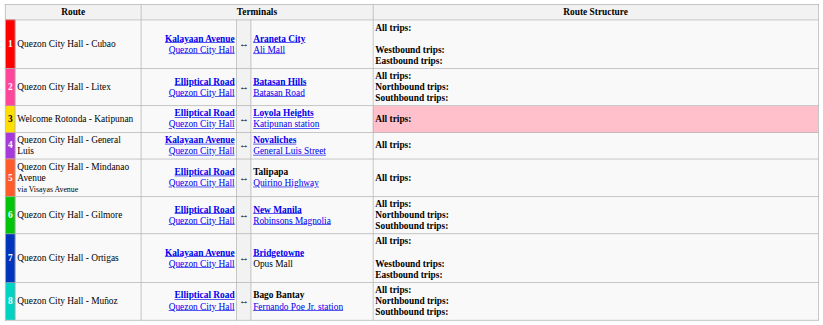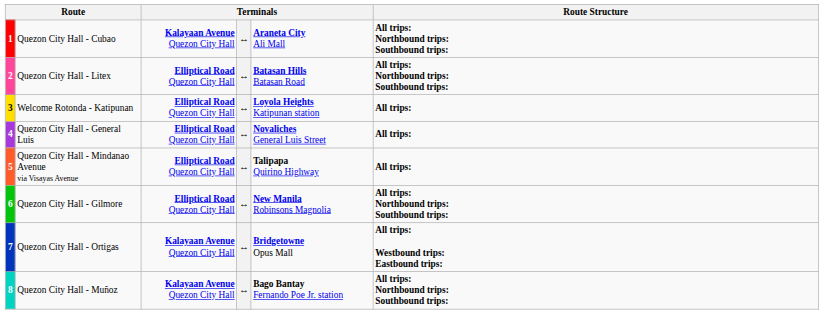Quezon City Hall - Cubao | Route Structure: All trips: Westbound trips: Eastbound trips: -> All trips: Northbound trips: Southbound trips:
Welcome Rotonda - Katipunan | Route Structure: pink background -> no background
Quezon City Hall - General Luis | column 3: Kalayaan Avenue Quezon City Hall -> Elliptical Road Quezon City Hall
Quezon City Hall - Muñoz | column 3: Elliptical Road Quezon City Hall -> Kalayaan Avenue Quezon City Hall
